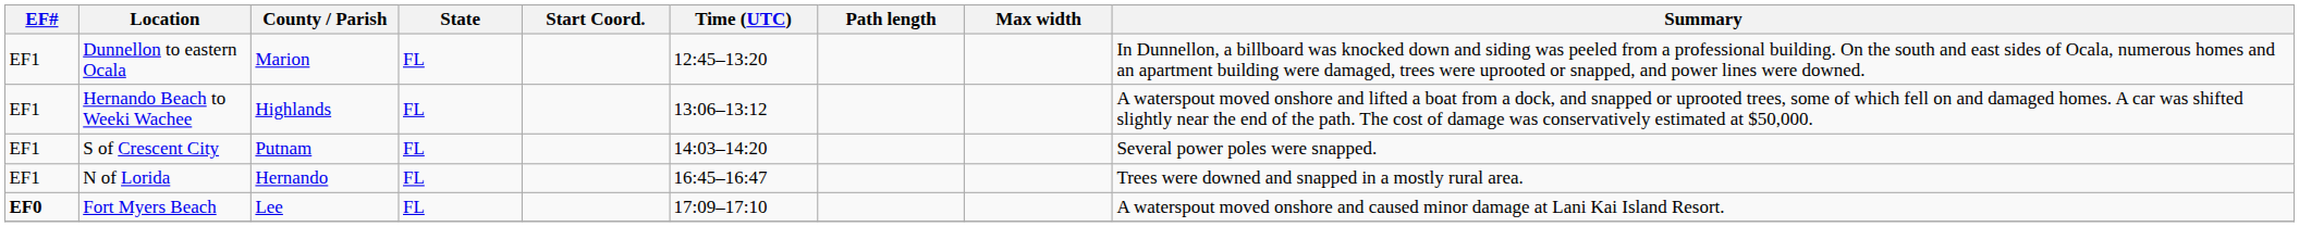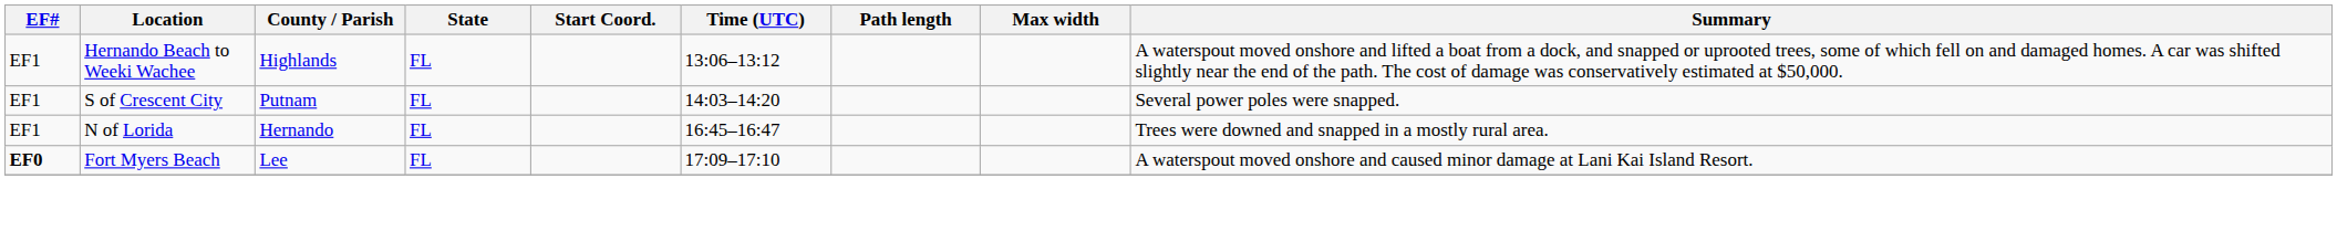- row: EF1 | Dunnellon to eastern Ocala | Marion | FL | 12:45–13:20 | In Dunnellon, a billboard was knocked down and siding was peeled from a professional building. On the south and east sides of Ocala, numerous homes and an apartment building were damaged, trees were uprooted or snapped, and power lines were downed.
